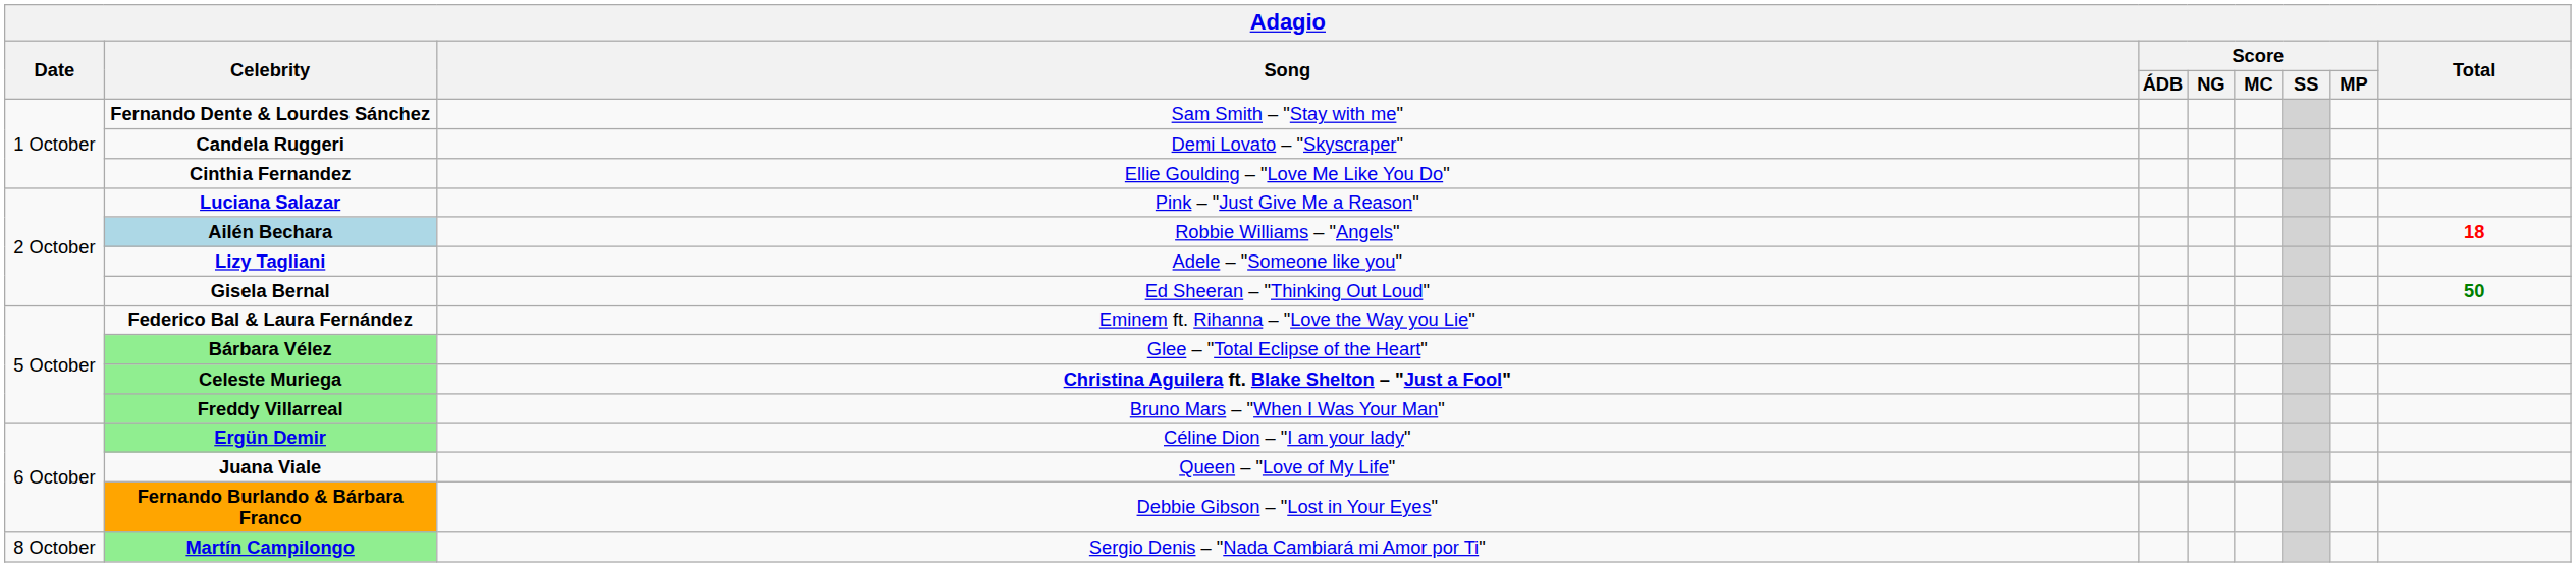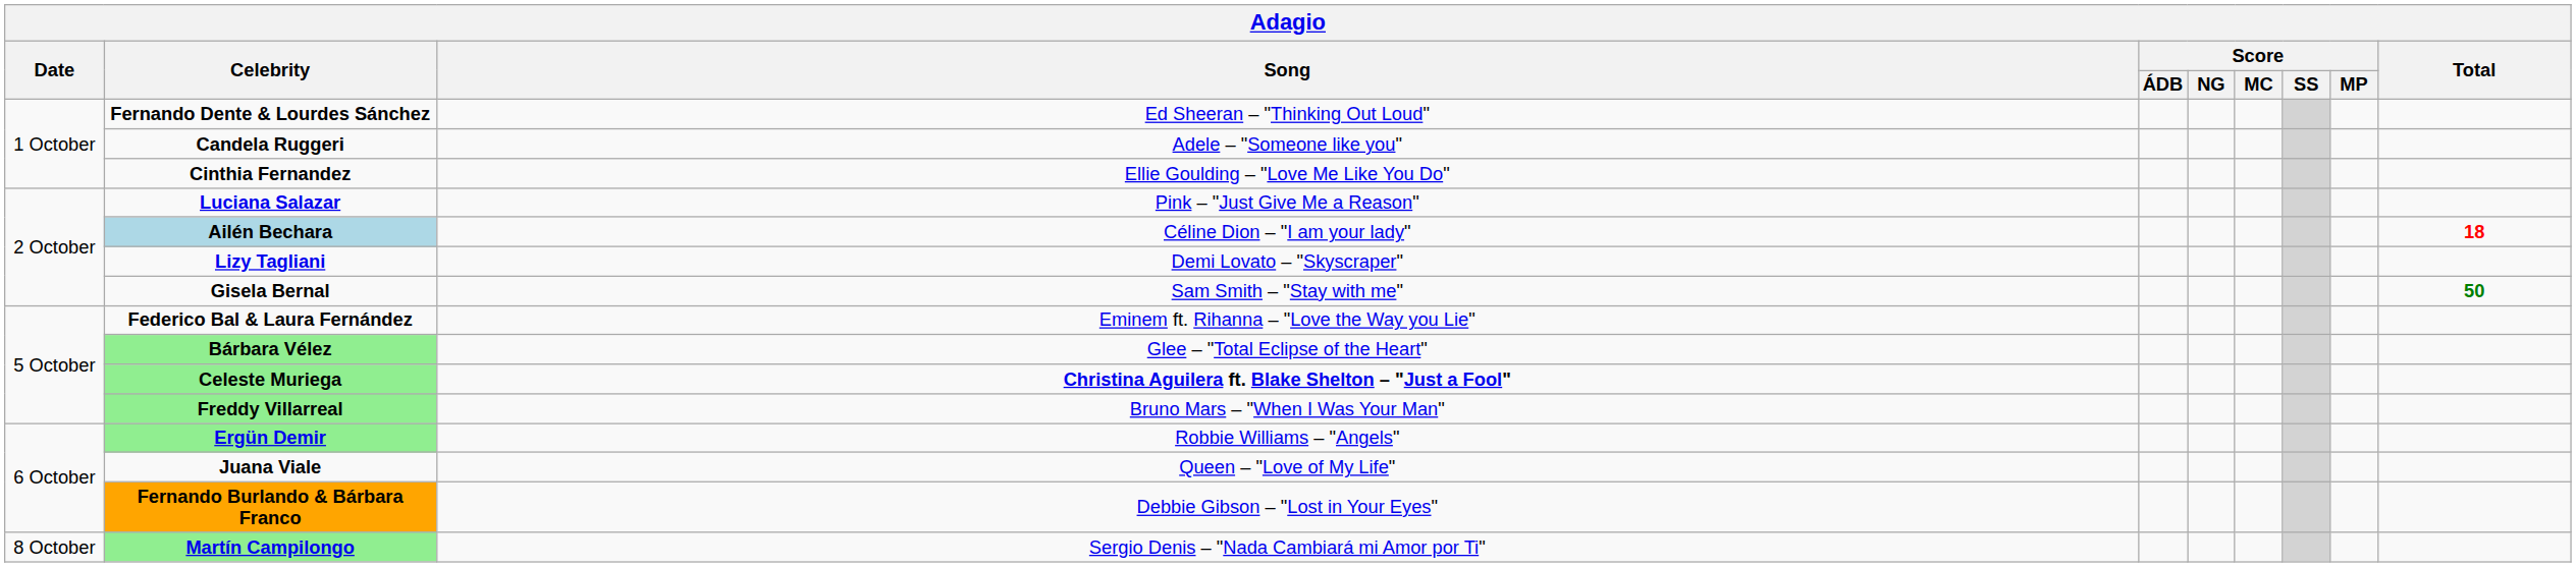Fernando Dente & Lourdes Sánchez | Song: Sam Smith – "Stay with me" -> Ed Sheeran – "Thinking Out Loud"
Candela Ruggeri | Song: Demi Lovato – "Skyscraper" -> Adele – "Someone like you"
Ailén Bechara | Song: Robbie Williams – "Angels" -> Céline Dion – "I am your lady"
Lizy Tagliani | Song: Adele – "Someone like you" -> Demi Lovato – "Skyscraper"
Gisela Bernal | Song: Ed Sheeran – "Thinking Out Loud" -> Sam Smith – "Stay with me"
Ergün Demir | Song: Céline Dion – "I am your lady" -> Robbie Williams – "Angels"
